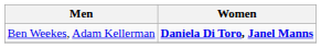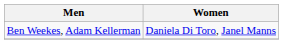Ben Weekes, Adam Kellerman | Women: bold -> normal
